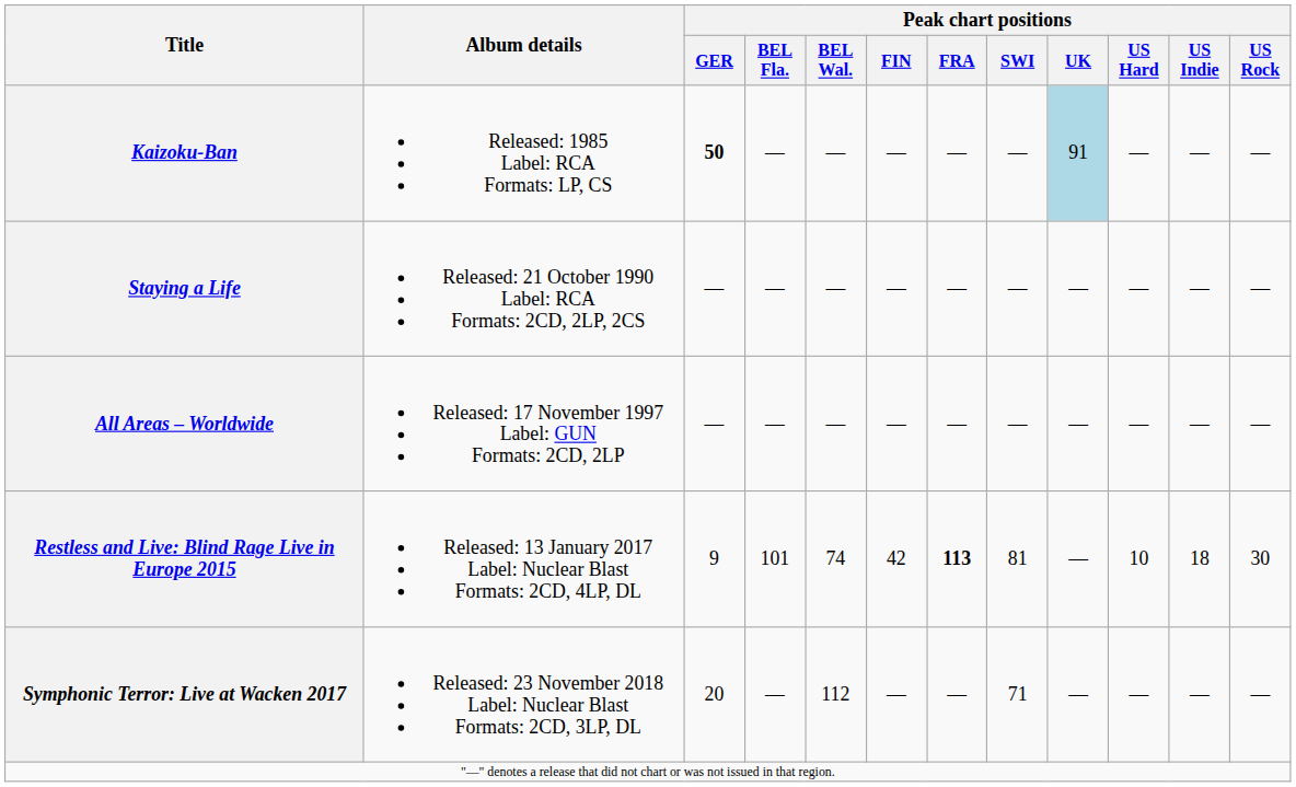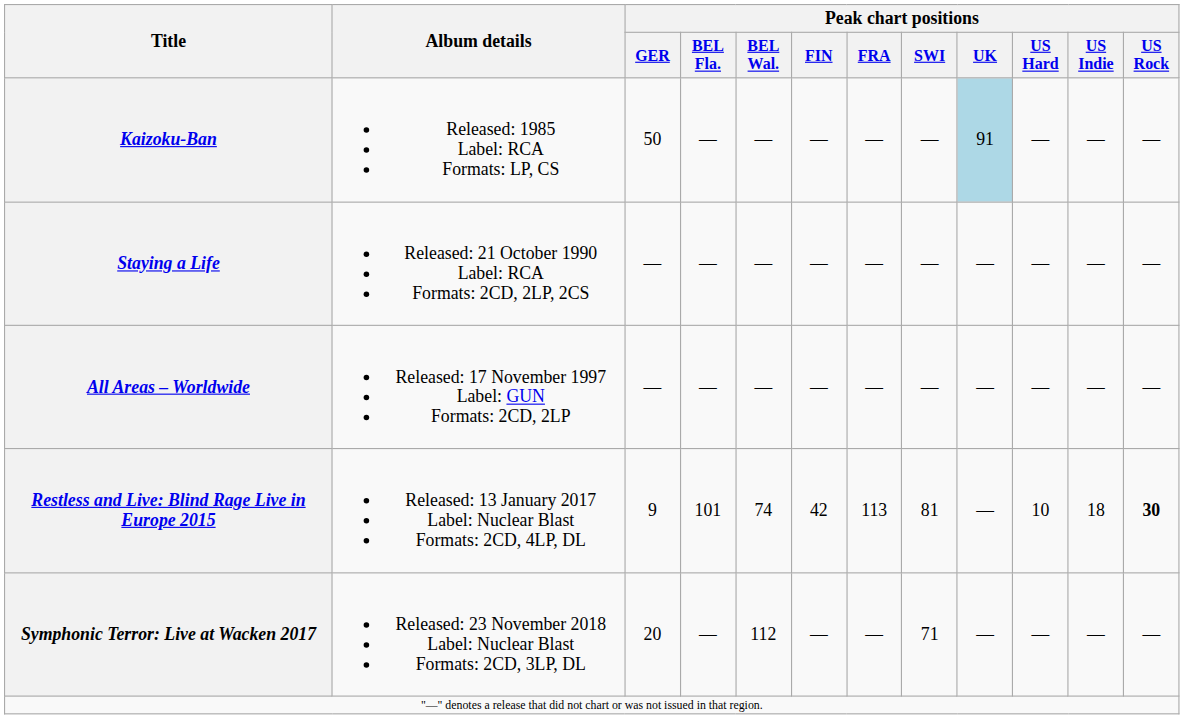Kaizoku-Ban | Peak chart positions / GER: bold -> normal
Restless and Live: Blind Rage Live in Europe 2015 | Peak chart positions / FRA: bold -> normal
Restless and Live: Blind Rage Live in Europe 2015 | Peak chart positions / US Rock: normal -> bold
